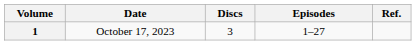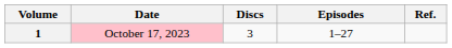1 | Date: no background -> pink background
